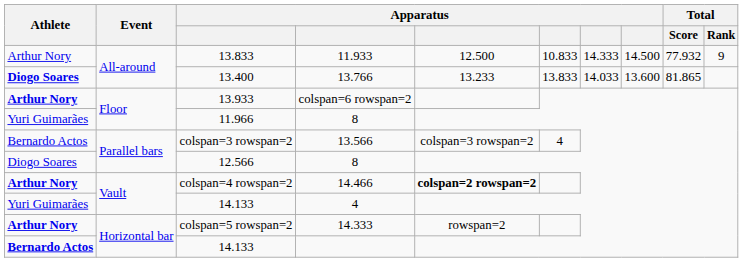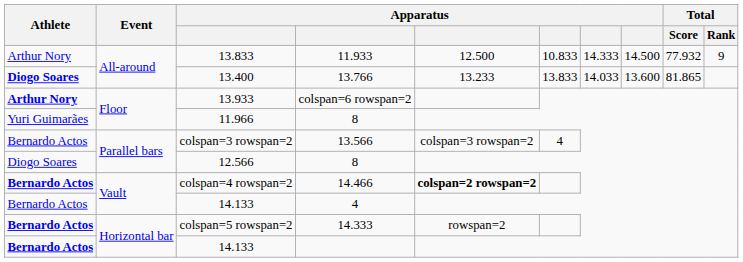colspan=4 rowspan=2 | Athlete: Arthur Nory -> Bernardo Actos
14.133 / 4 | Athlete: Yuri Guimarães -> Bernardo Actos
colspan=5 rowspan=2 | Athlete: Arthur Nory -> Bernardo Actos
